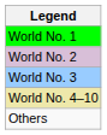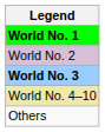row 2 | column 1: normal -> bold
row 4 | column 1: normal -> bold
